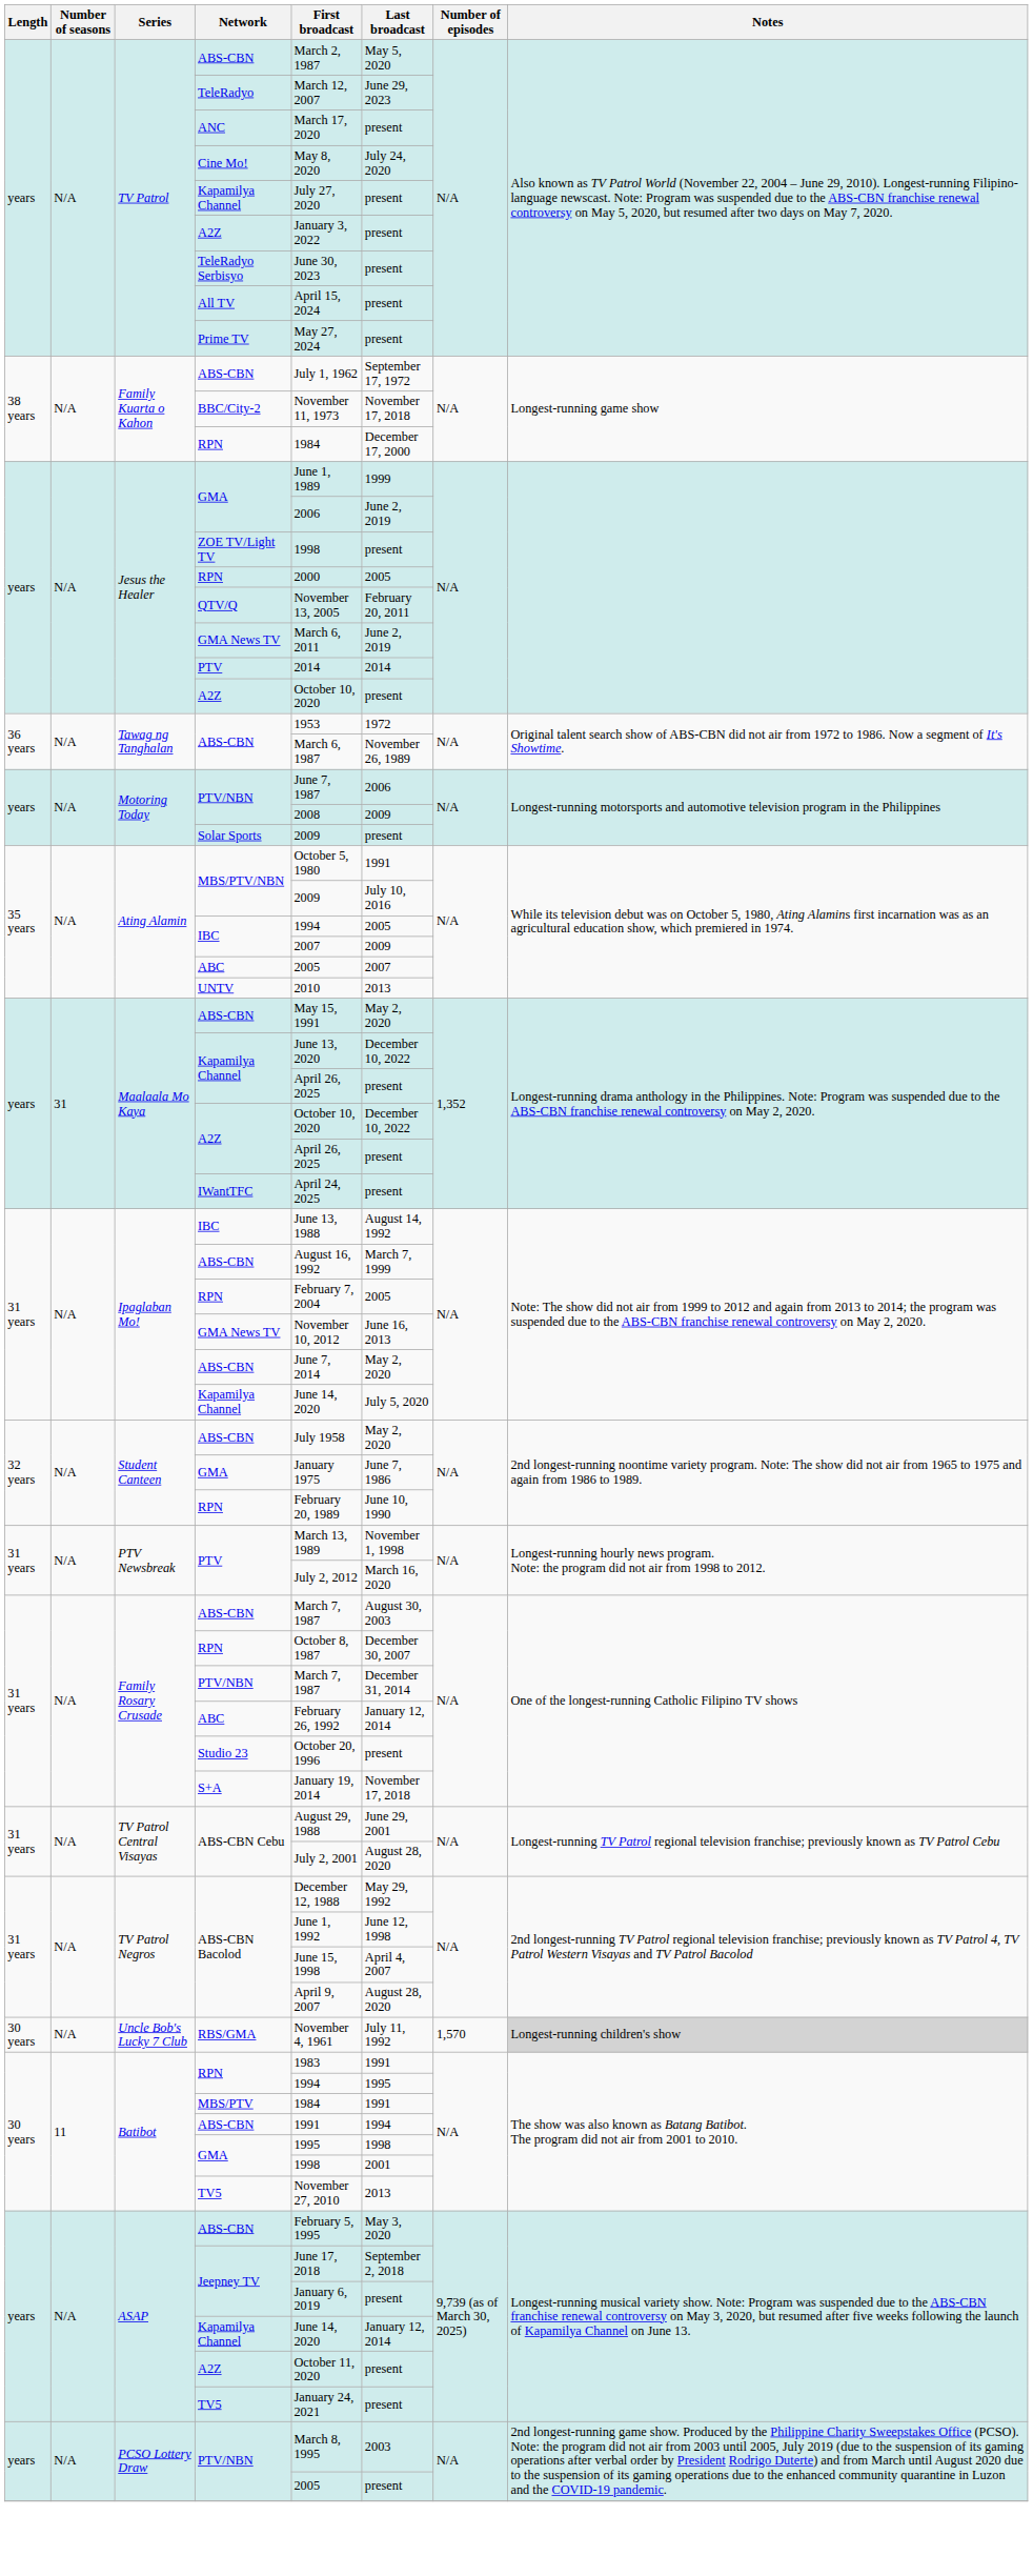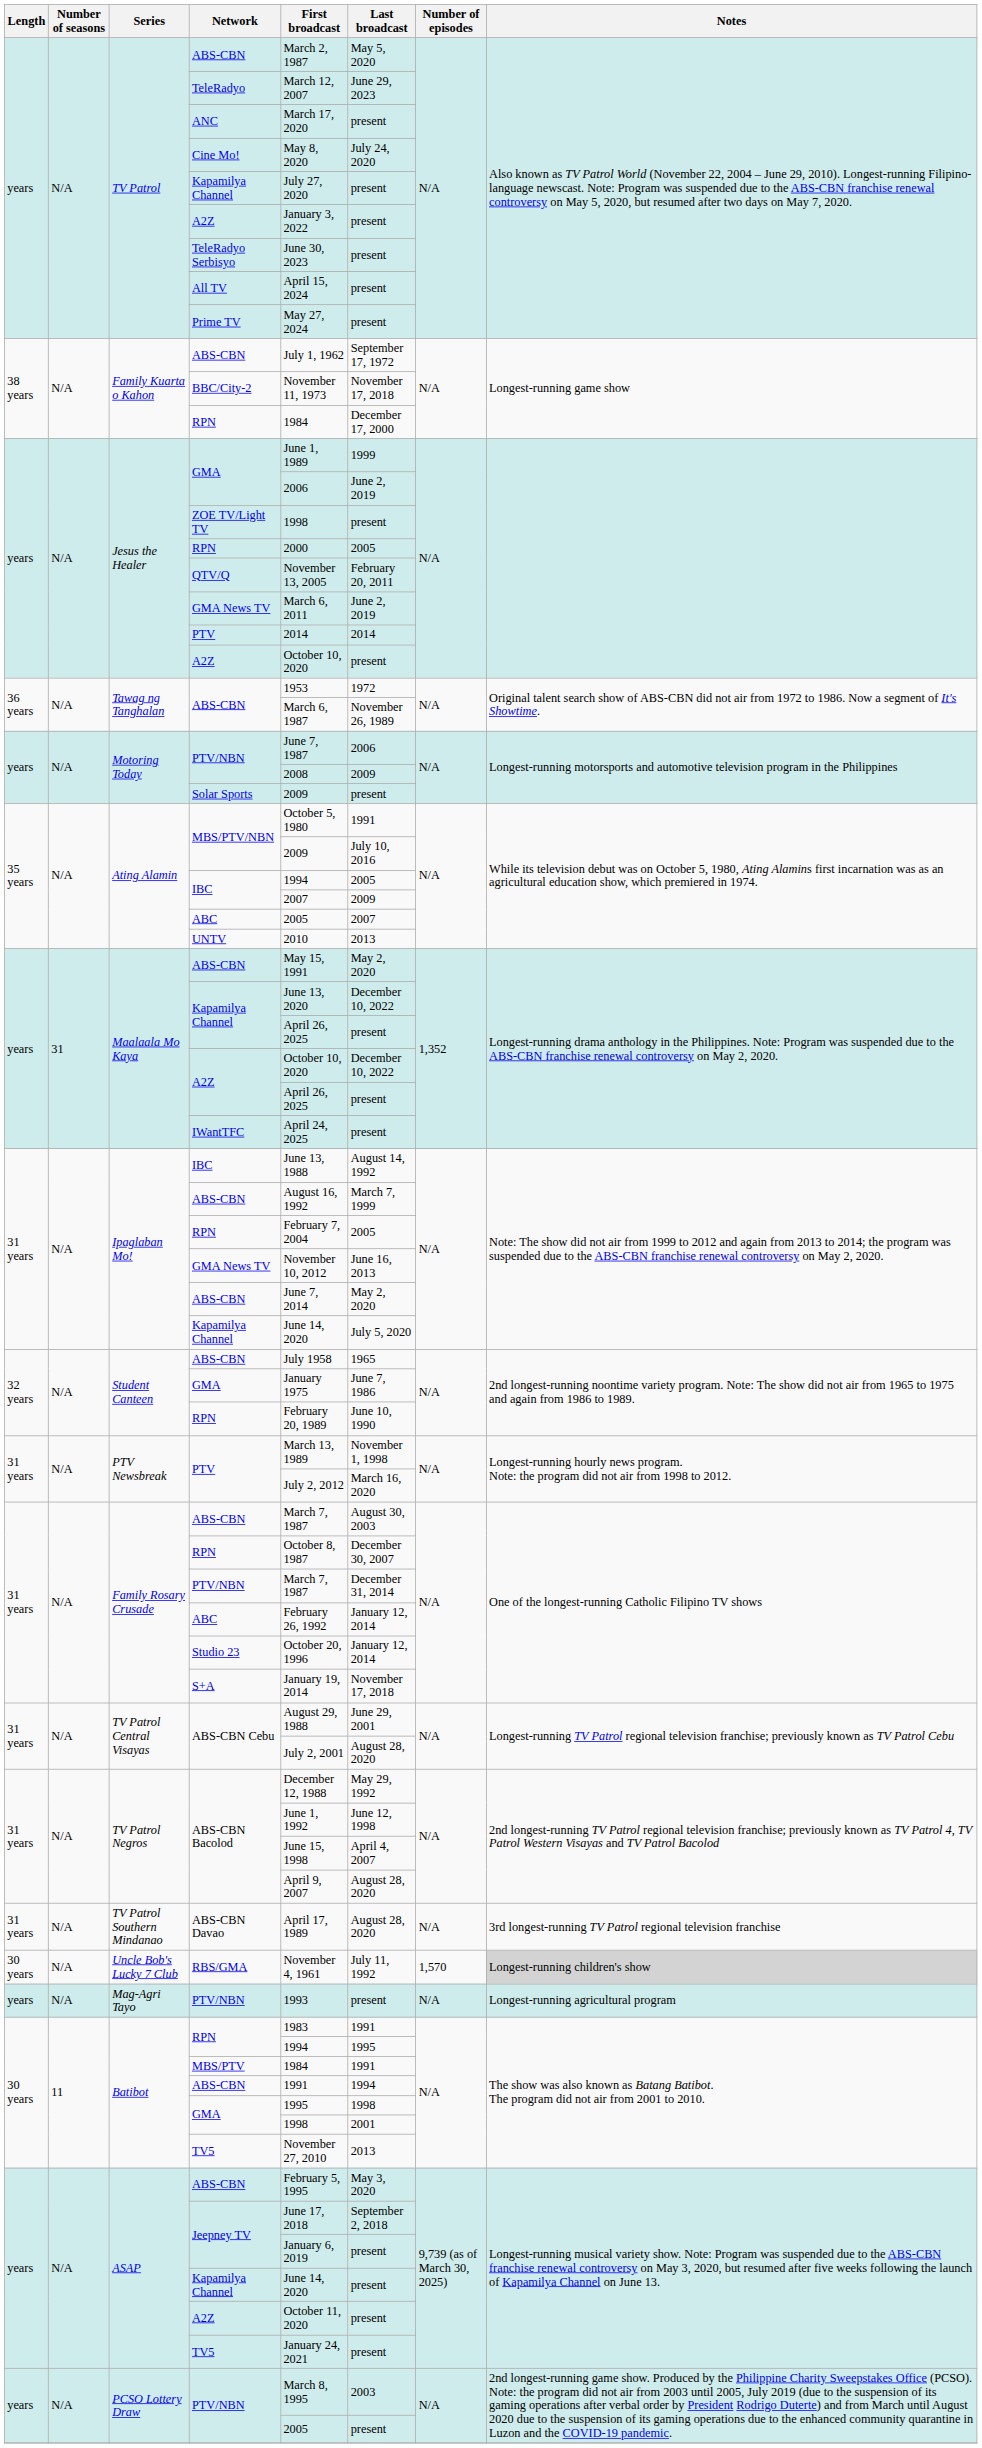Student Canteen / ABS-CBN | Last broadcast: May 2, 2020 -> 1965
Studio 23 | Last broadcast: present -> January 12, 2014
+ row: 31 years | N/A | TV Patrol Southern Mindanao | ABS-CBN Davao | April 17, 1989 | August 28, 2020 | N/A | 3rd longest-running TV Patrol regional television franchise
+ row: years | N/A | Mag-Agri Tayo | PTV/NBN | 1993 | present | N/A | Longest-running agricultural program
ASAP / Kapamilya Channel | Last broadcast: January 12, 2014 -> present
